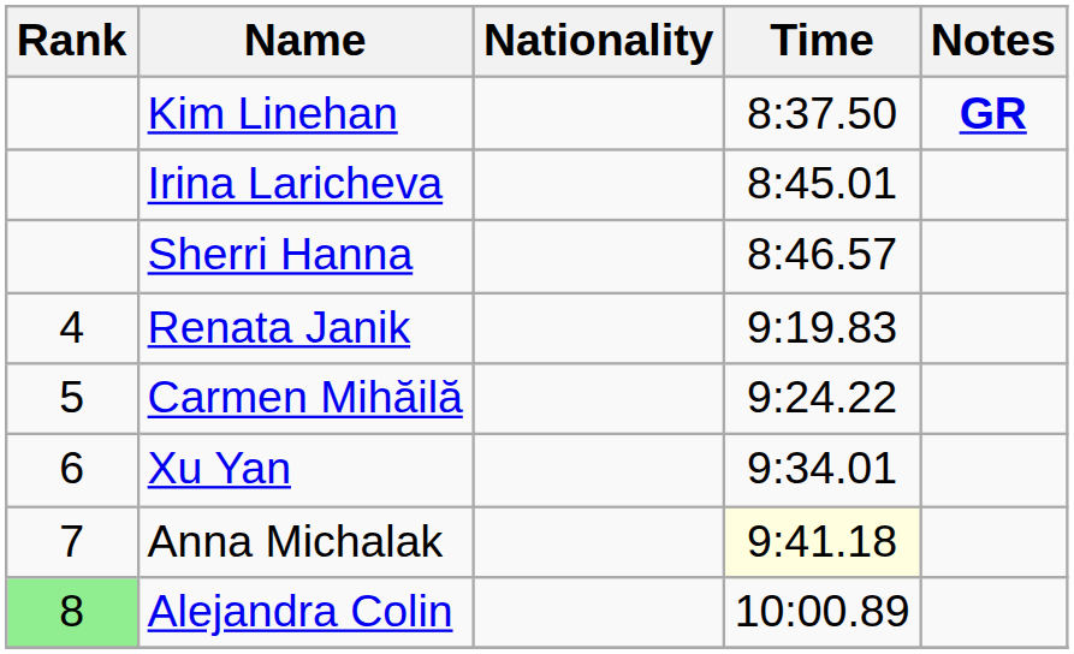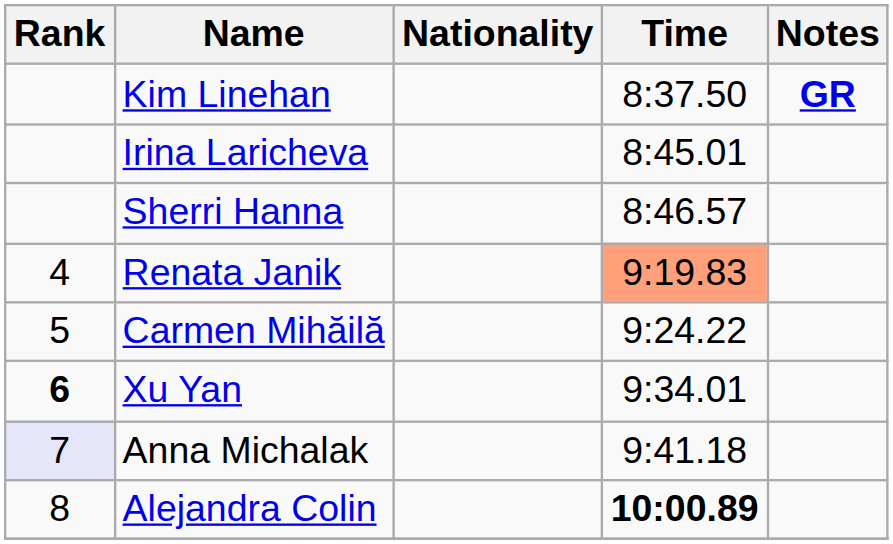Renata Janik | Time: no background -> lightsalmon background
Xu Yan | Rank: normal -> bold
Anna Michalak | Rank: no background -> lavender background
Anna Michalak | Time: lightyellow background -> no background
Alejandra Colin | Rank: lightgreen background -> no background
Alejandra Colin | Time: normal -> bold
